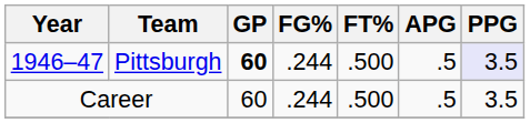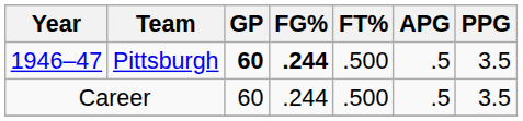1946–47 | FG%: normal -> bold
1946–47 | PPG: lavender background -> no background
